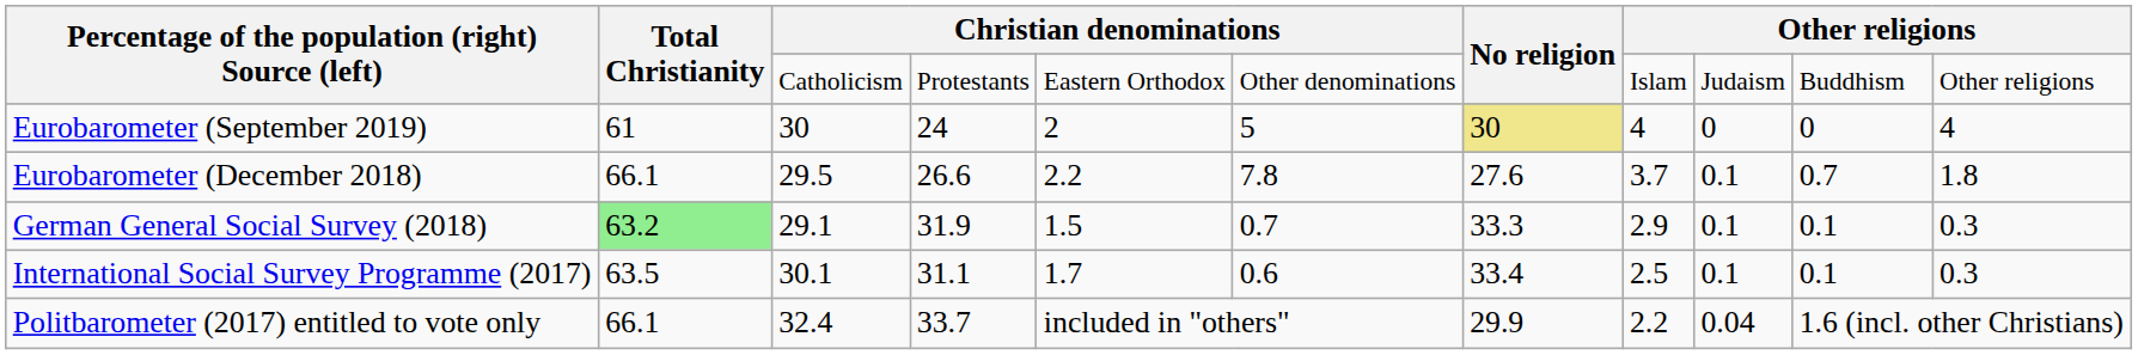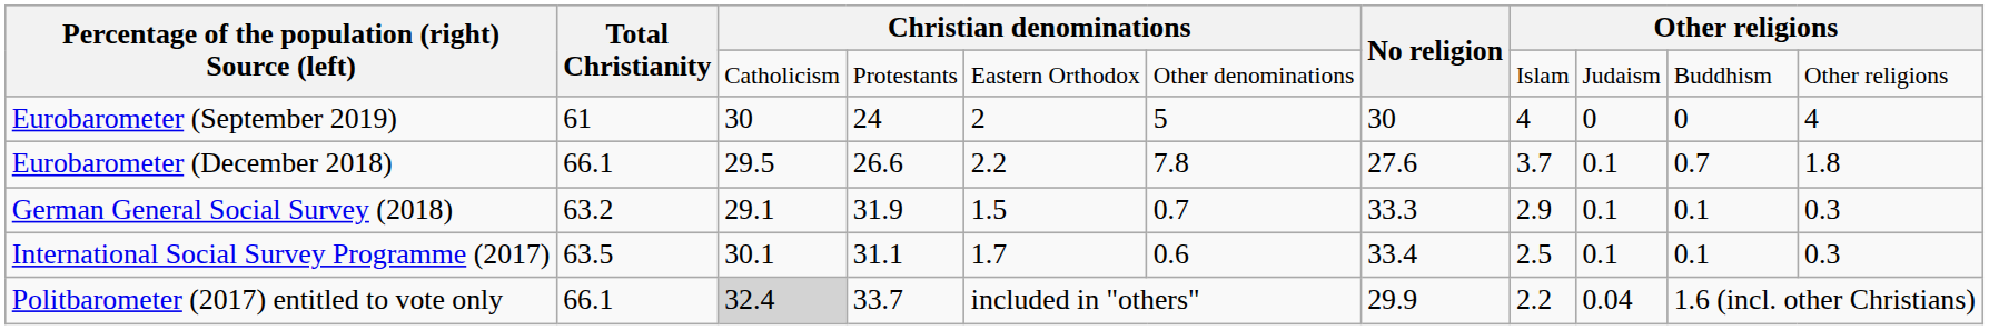Eurobarometer (September 2019) | No religion: khaki background -> no background
German General Social Survey (2018) | Total Christianity: lightgreen background -> no background
Politbarometer (2017) entitled to vote only | column 3: no background -> lightgrey background
